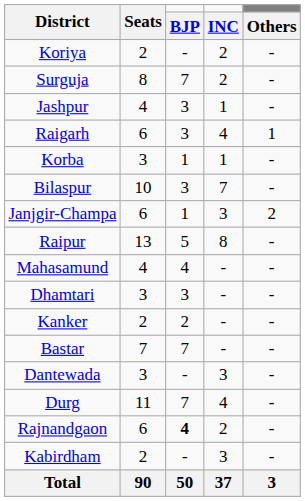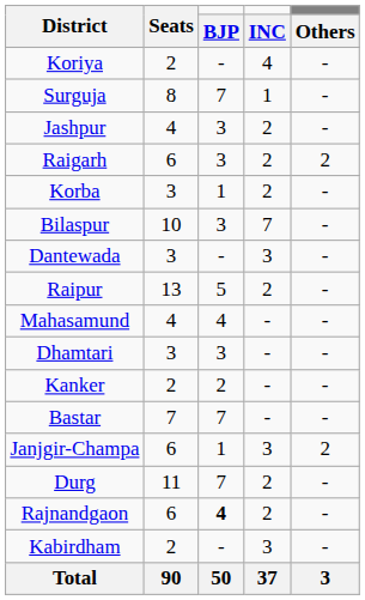Koriya | INC: 2 -> 4
Surguja | INC: 2 -> 1
Jashpur | INC: 1 -> 2
Raigarh | INC: 4 -> 2
Raigarh | Others: 1 -> 2
Korba | INC: 1 -> 2
rows swapped: Janjgir-Champa <-> Dantewada
Raipur | INC: 8 -> 2
Durg | INC: 4 -> 2
